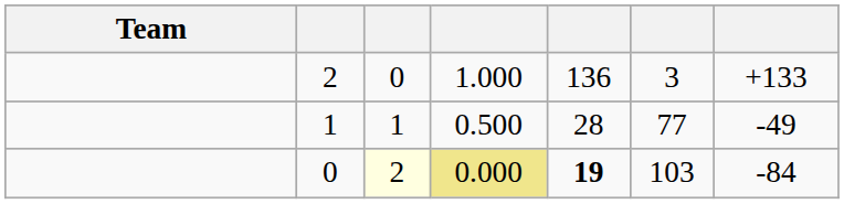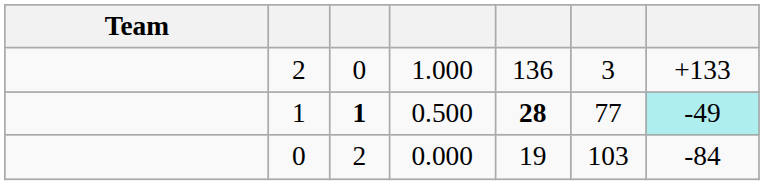row 3 | column 3: normal -> bold
row 3 | column 5: normal -> bold
row 3 | column 7: no background -> paleturquoise background
row 4 | column 3: lightyellow background -> no background
row 4 | column 4: khaki background -> no background
row 4 | column 5: bold -> normal
